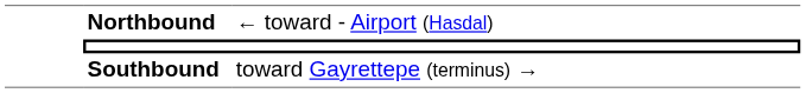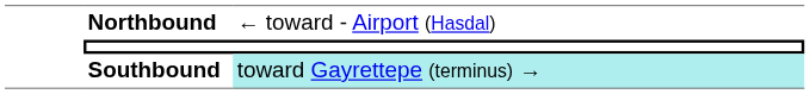Southbound | column 2: no background -> paleturquoise background
